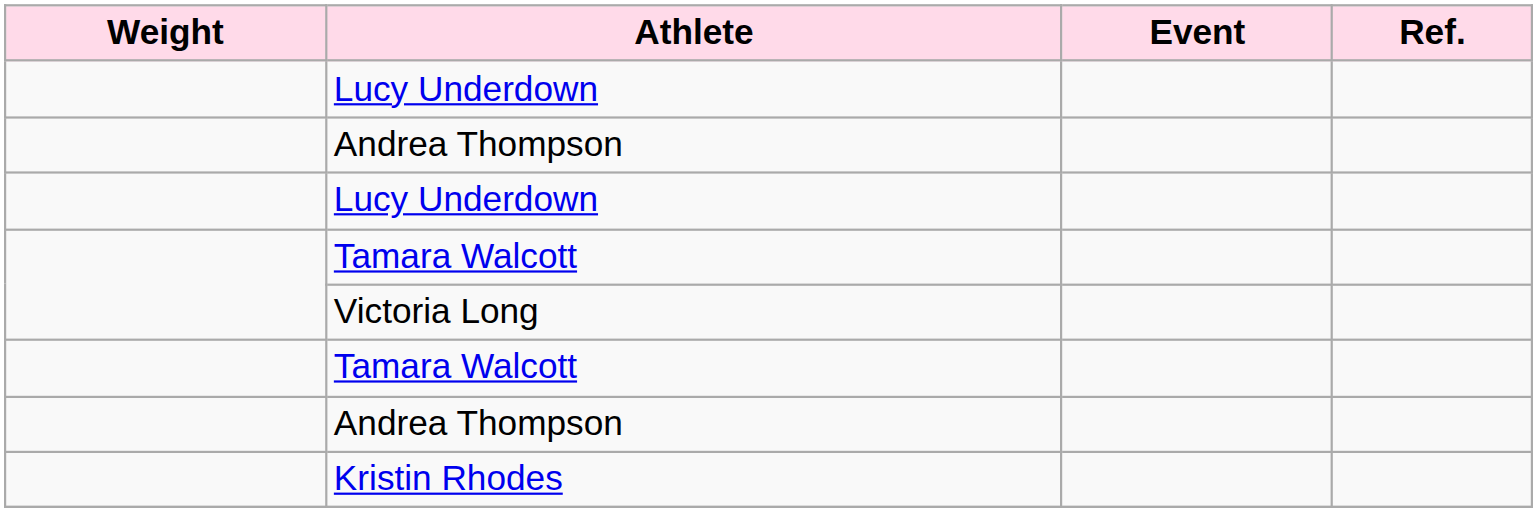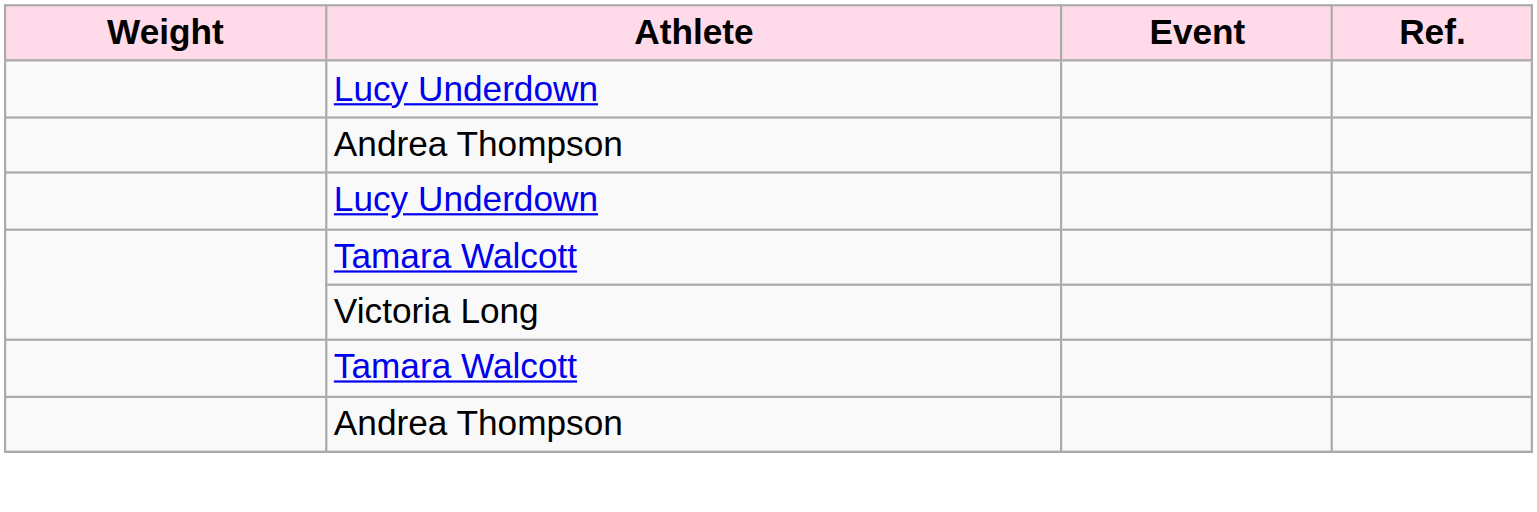- row: Kristin Rhodes
